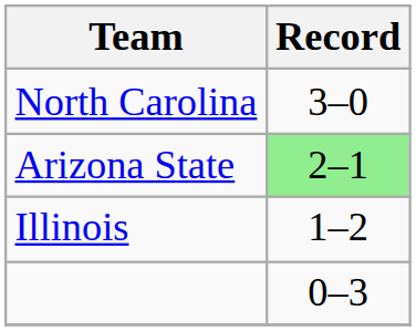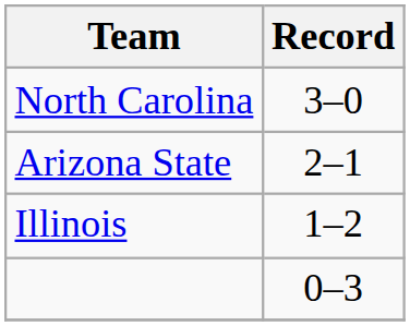row 3 | Record: lightgreen background -> no background
